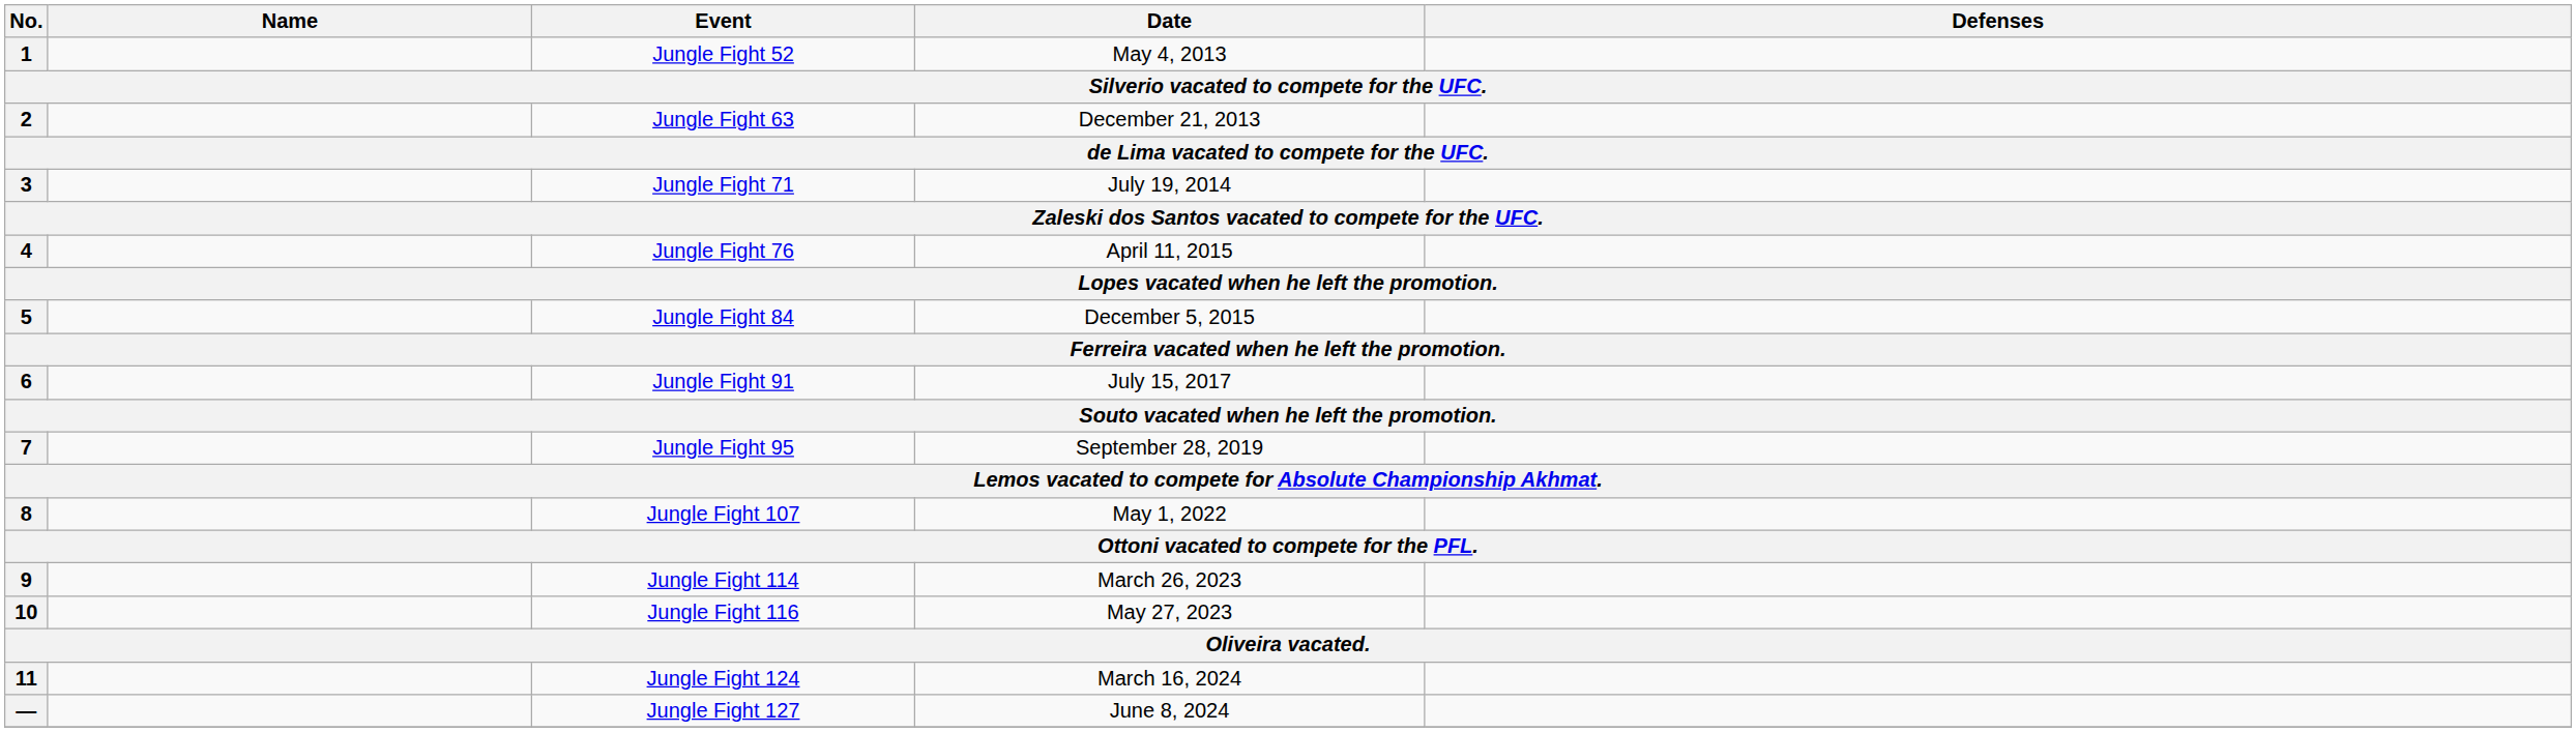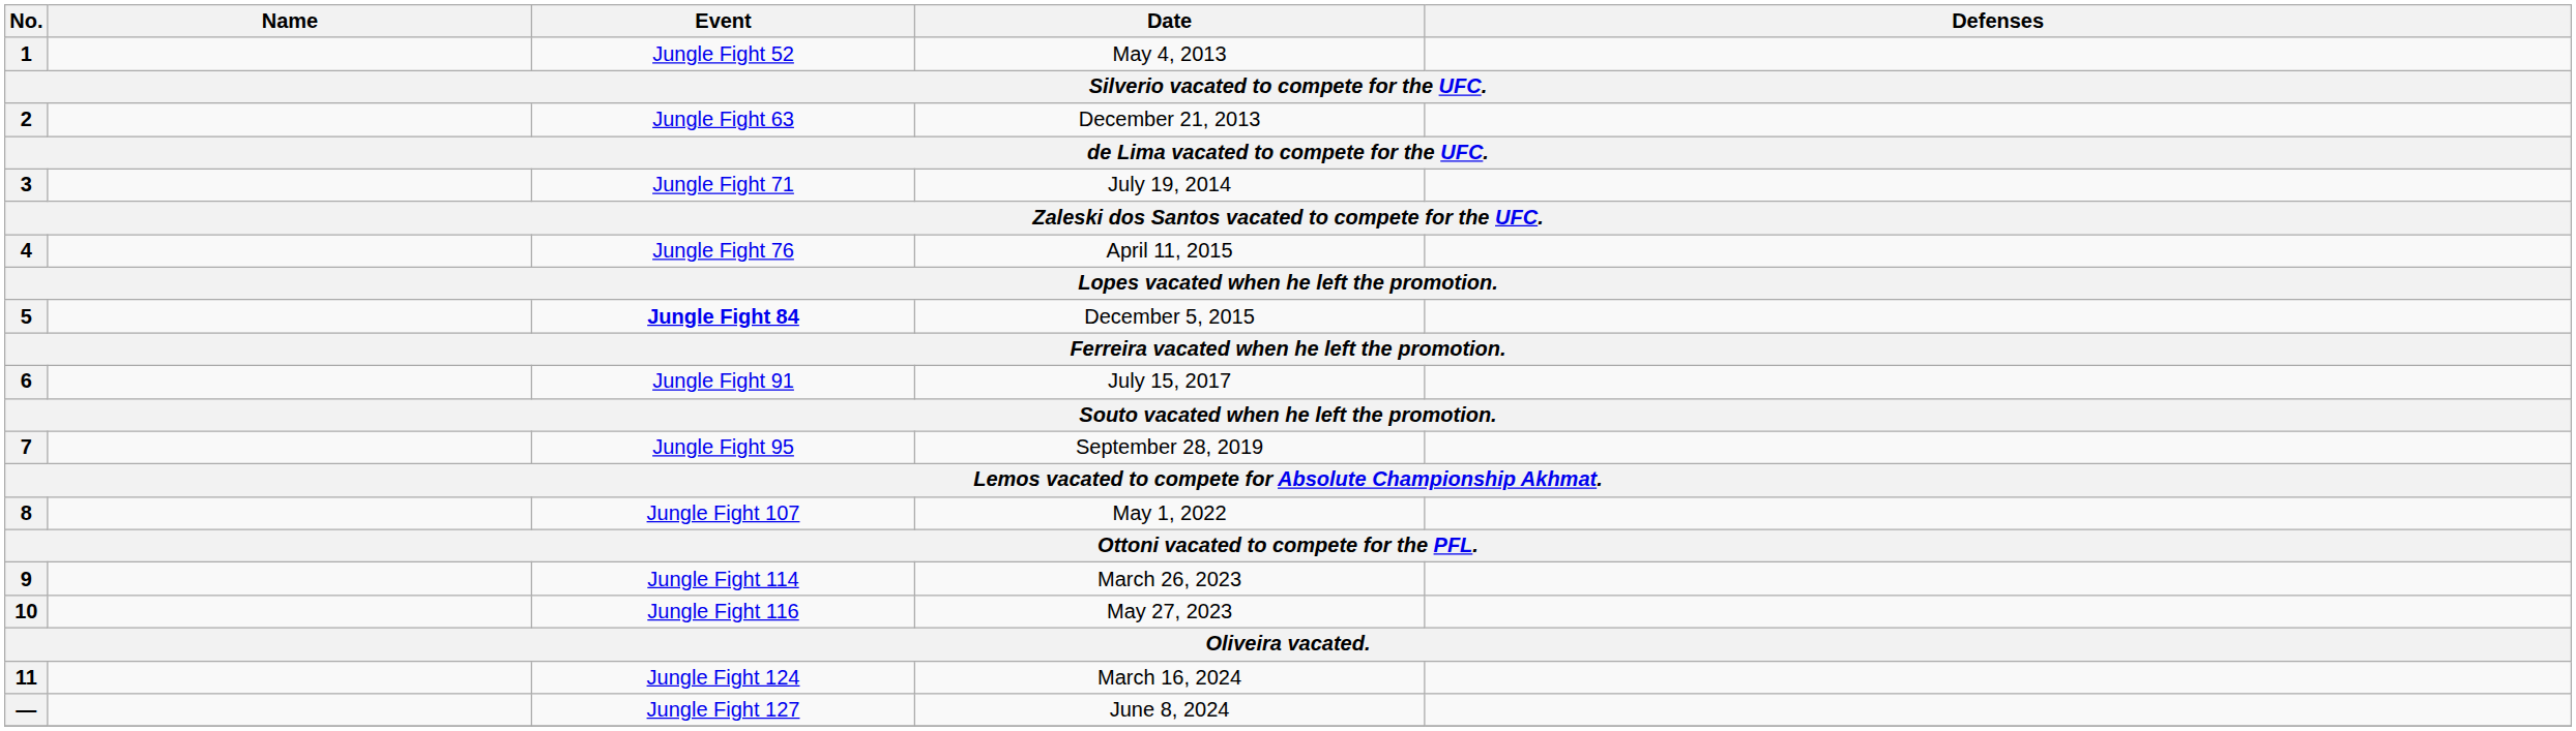5 | Event: normal -> bold
